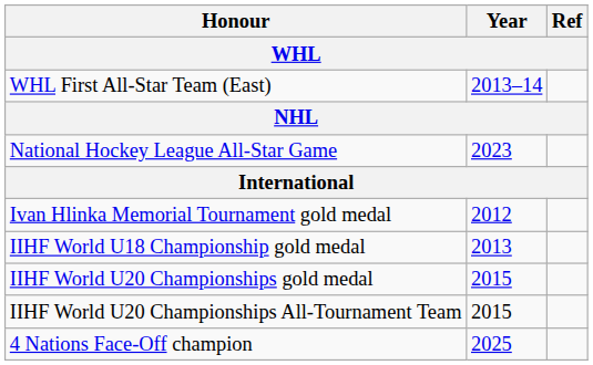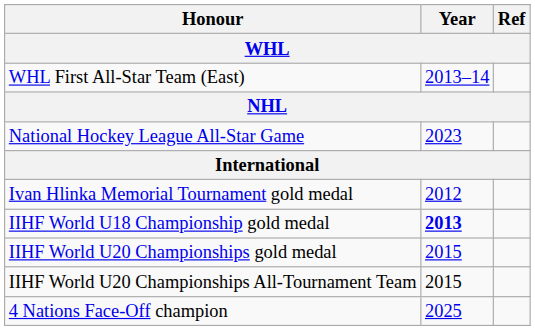IIHF World U18 Championship gold medal | Year: normal -> bold
